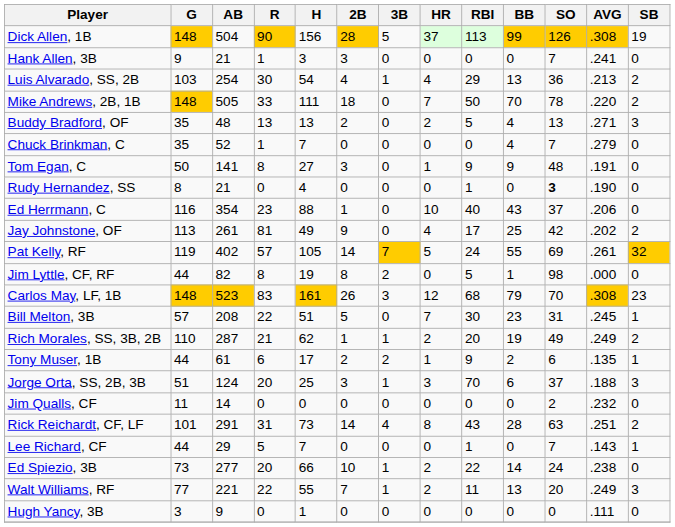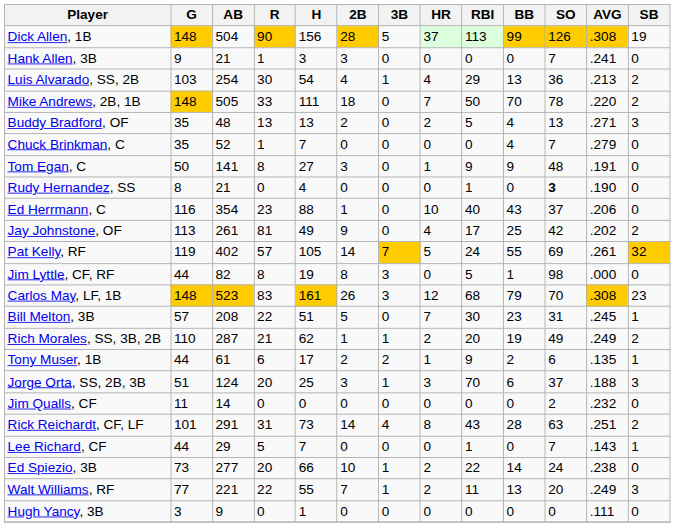Jim Lyttle, CF, RF | 3B: 2 -> 3
